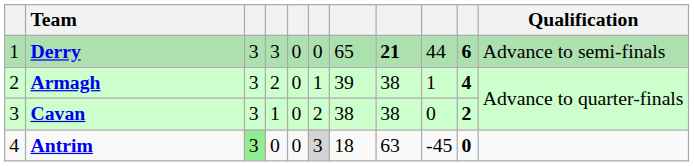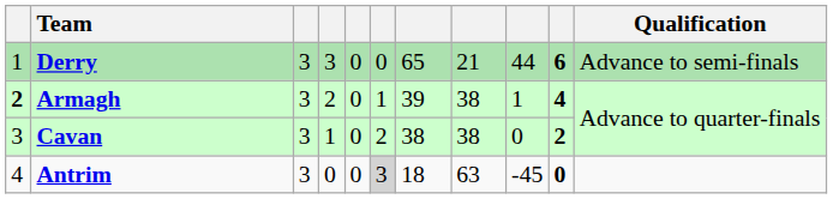Derry | column 8: bold -> normal
Armagh | column 1: normal -> bold
Antrim | column 3: lightgreen background -> no background
